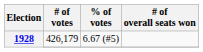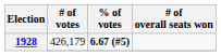1928 / 426,179 | % of votes: normal -> bold
